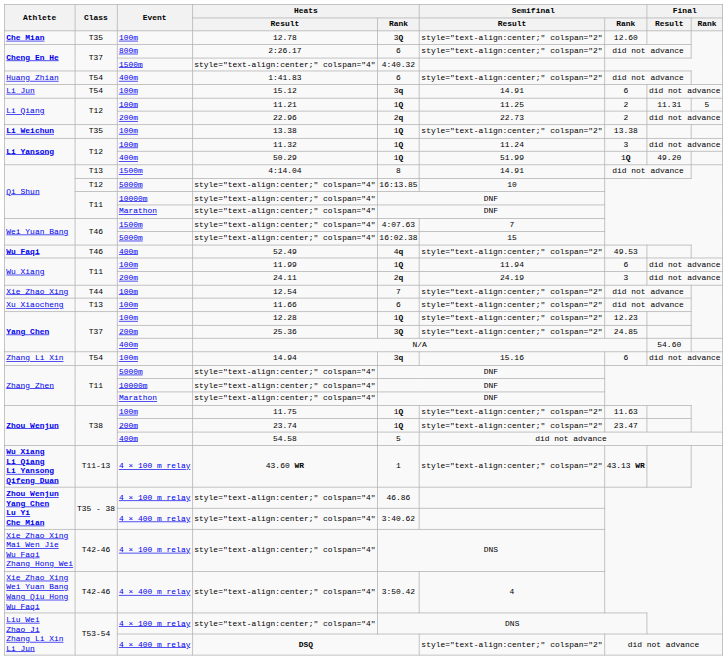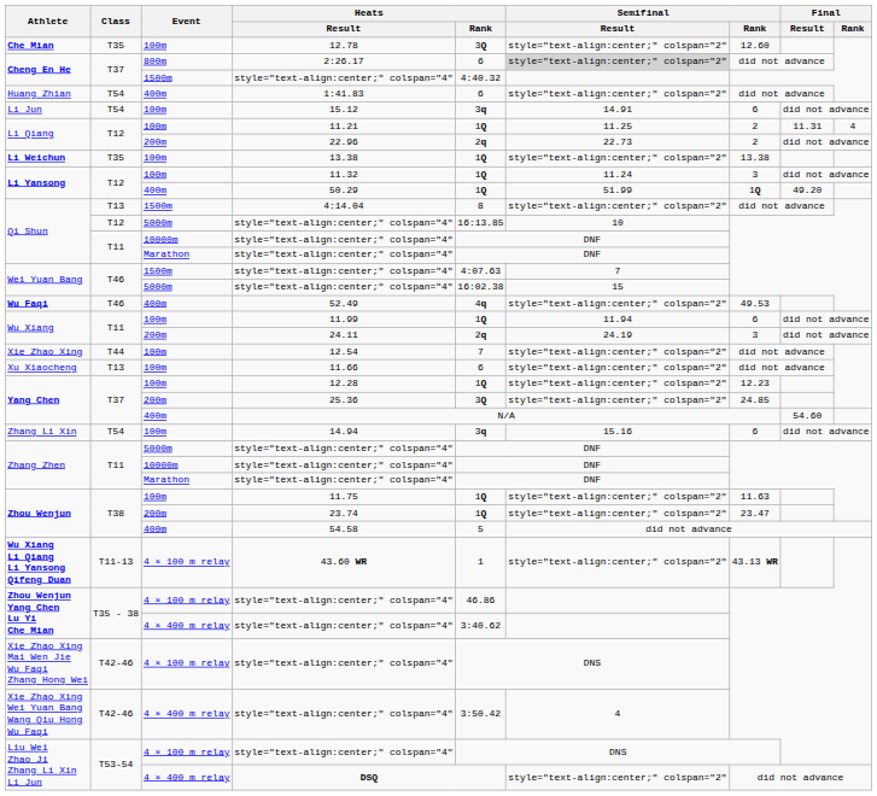2:26.17 | Semifinal / Result: no background -> lightgrey background
11.21 | Final / Rank: 5 -> 4
4:14.04 | Semifinal / Result: 14.91 -> style="text-align:center;" colspan="2"
